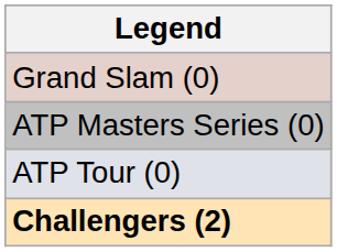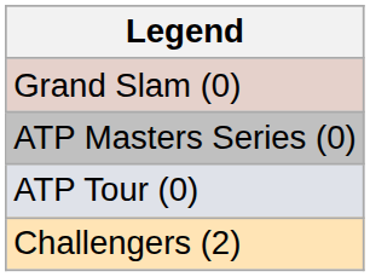row 5 | column 1: bold -> normal
